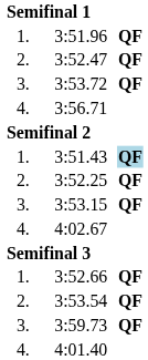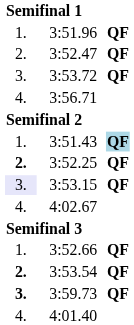3:52.25 | column 1: normal -> bold
3:53.15 | column 1: no background -> lavender background
3:53.54 | column 1: normal -> bold
3:59.73 | column 1: normal -> bold
